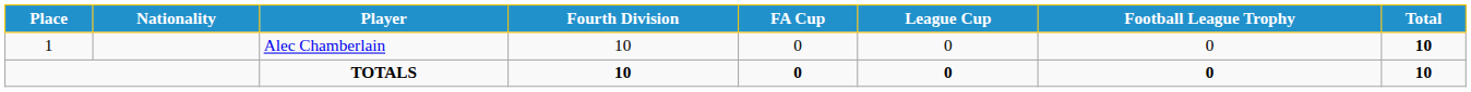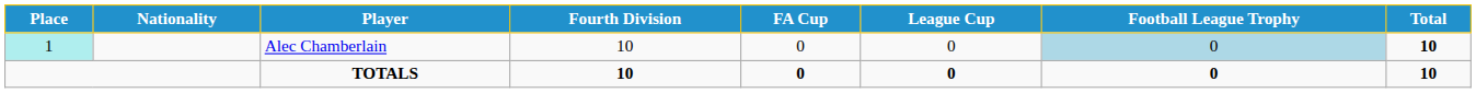Alec Chamberlain | Place: no background -> paleturquoise background
Alec Chamberlain | Football League Trophy: no background -> lightblue background
